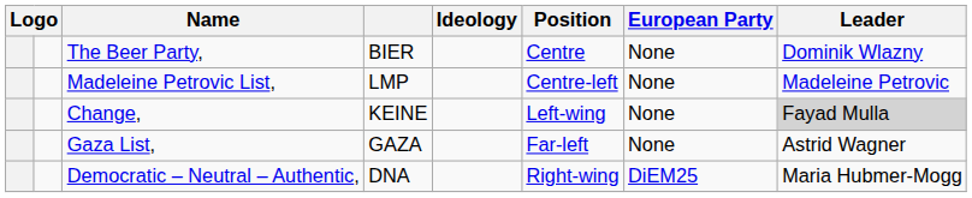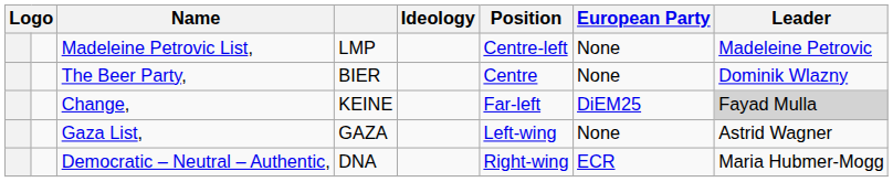rows swapped: The Beer Party, <-> Madeleine Petrovic List,
Change, | Position: Left-wing -> Far-left
Change, | European Party: None -> DiEM25
Gaza List, | Position: Far-left -> Left-wing
Democratic – Neutral – Authentic, | European Party: DiEM25 -> ECR
